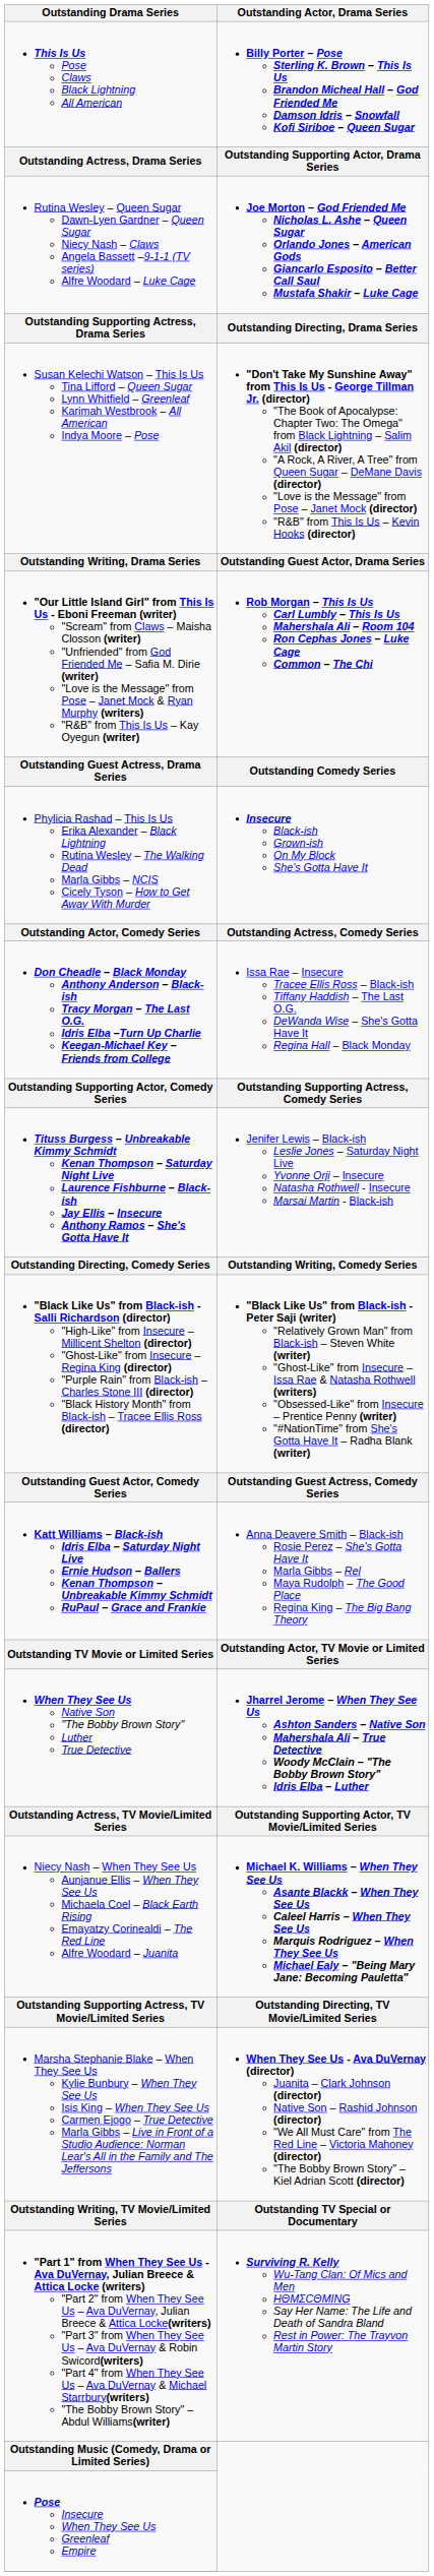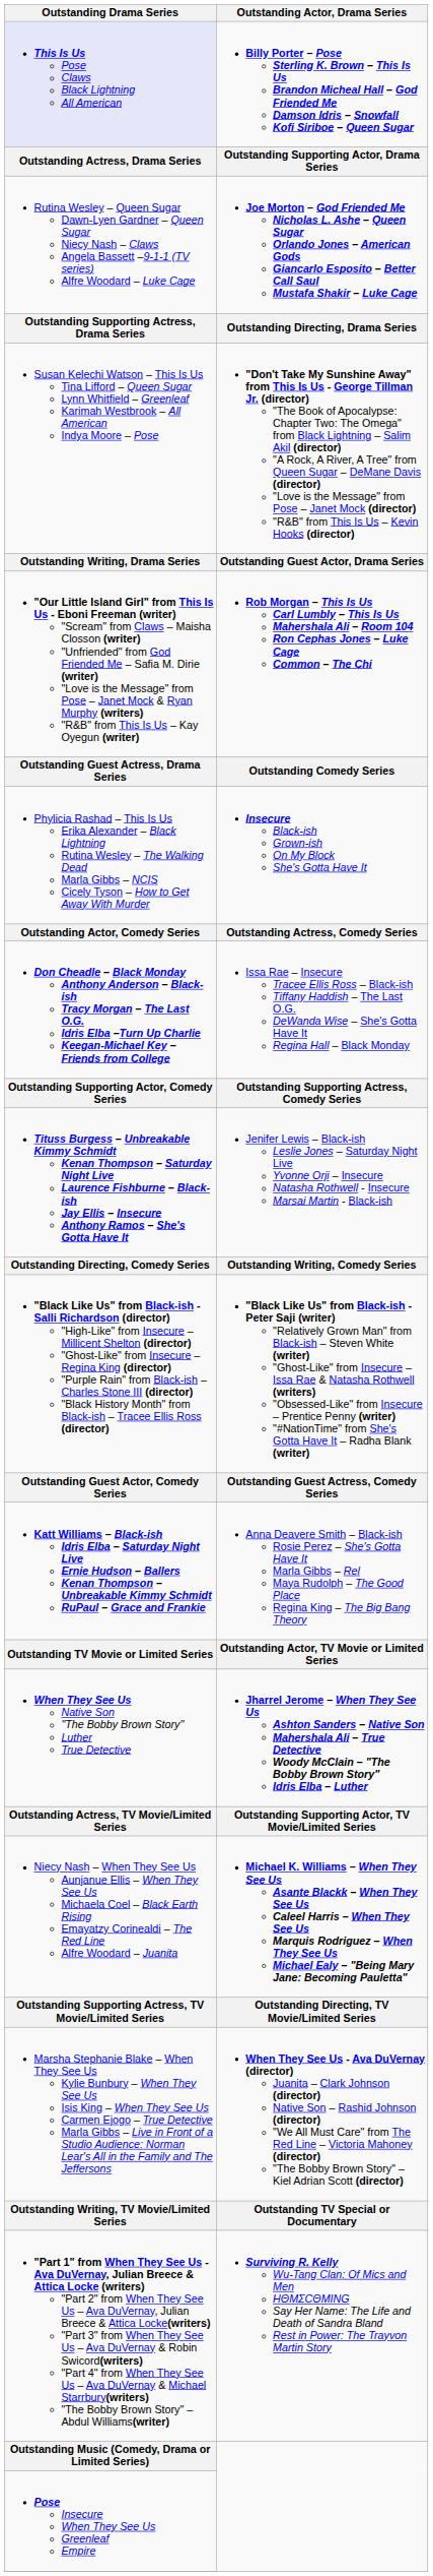This Is Us Pose Claws Black Lightning All American | Outstanding Drama Series: no background -> lavender background
